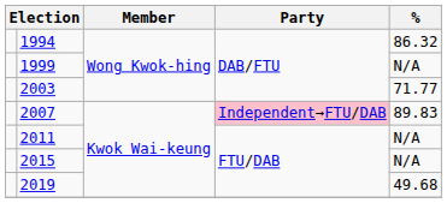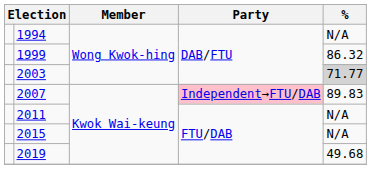1994 | %: 86.32 -> N/A
1999 | %: N/A -> 86.32
2003 | %: no background -> lightgrey background
